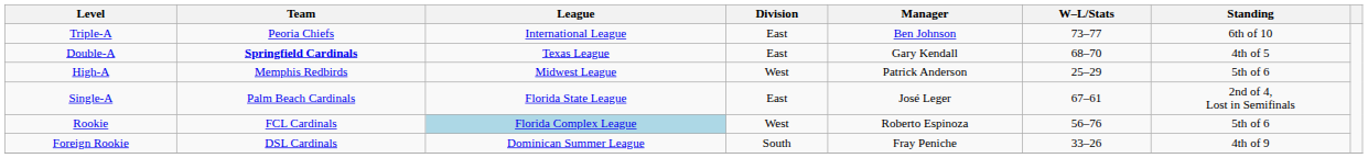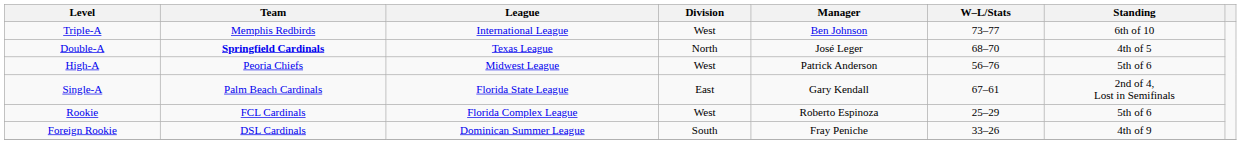Triple-A | Team: Peoria Chiefs -> Memphis Redbirds
Triple-A | Division: East -> West
Double-A | Division: East -> North
Double-A | Manager: Gary Kendall -> José Leger
High-A | Team: Memphis Redbirds -> Peoria Chiefs
High-A | W–L/Stats: 25–29 -> 56–76
Single-A | Manager: José Leger -> Gary Kendall
Rookie | League: lightblue background -> no background
Rookie | W–L/Stats: 56–76 -> 25–29
